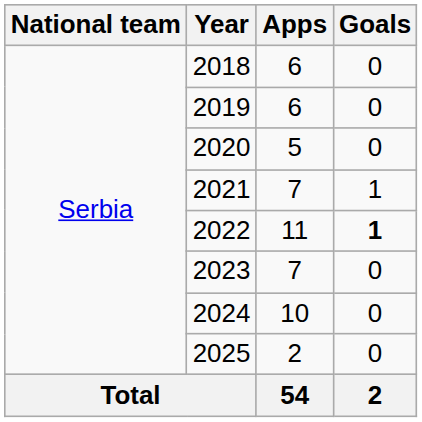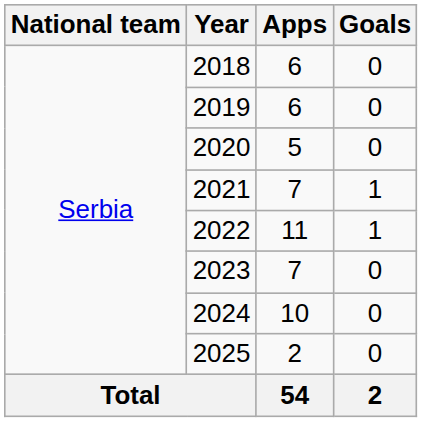2022 | Goals: bold -> normal
